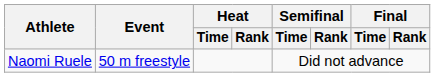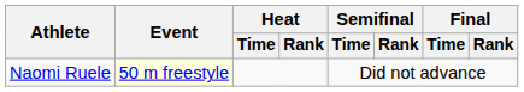Naomi Ruele | Event: no background -> lightyellow background
